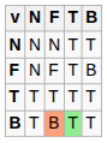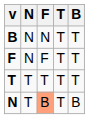row 2 | v: N -> B
row 3 | B: B -> T
row 5 | v: B -> N
row 5 | T: lightgreen background -> no background
row 5 | B: T -> B
